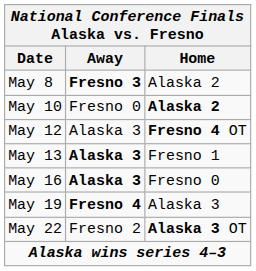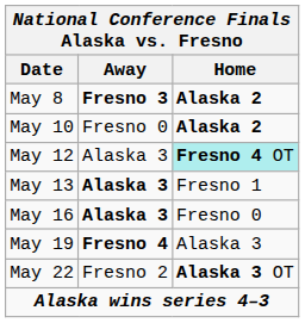May 8 | Home: normal -> bold
May 12 | Home: no background -> paleturquoise background
